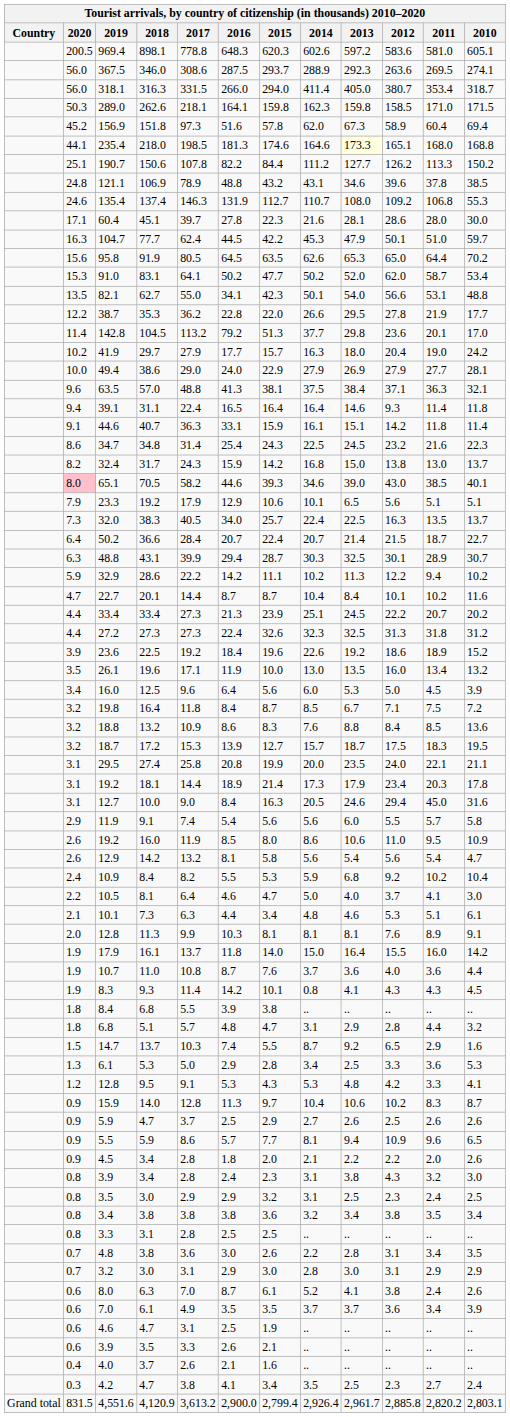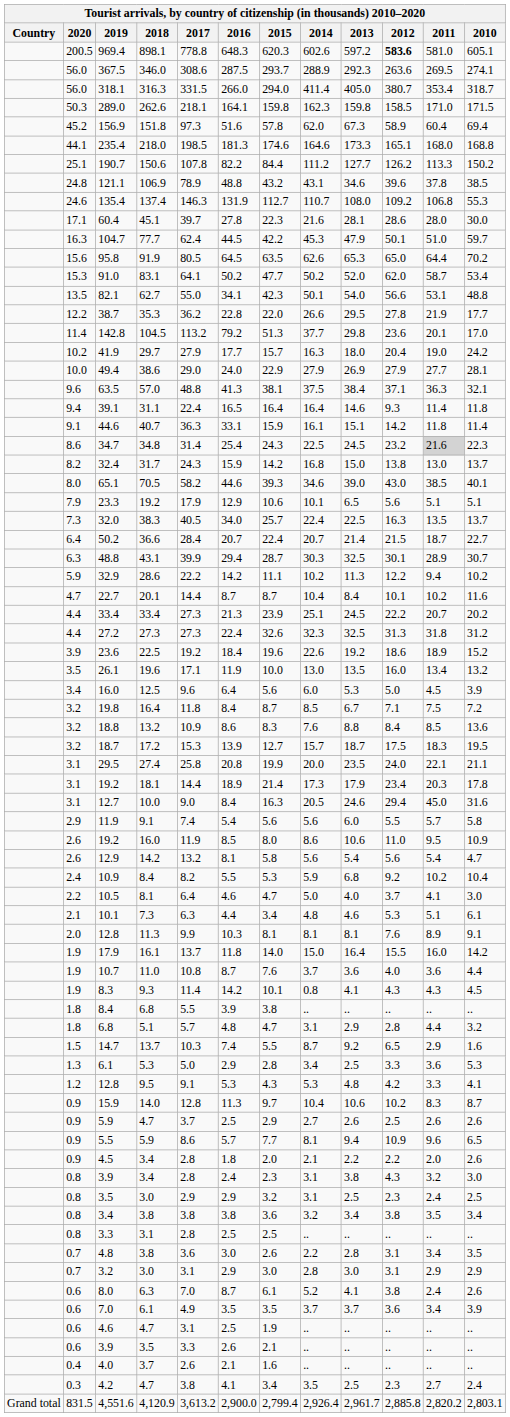969.4 | 2012: normal -> bold
235.4 | 2013: lightyellow background -> no background
34.7 | 2011: no background -> lightgrey background
65.1 | 2020: pink background -> no background
